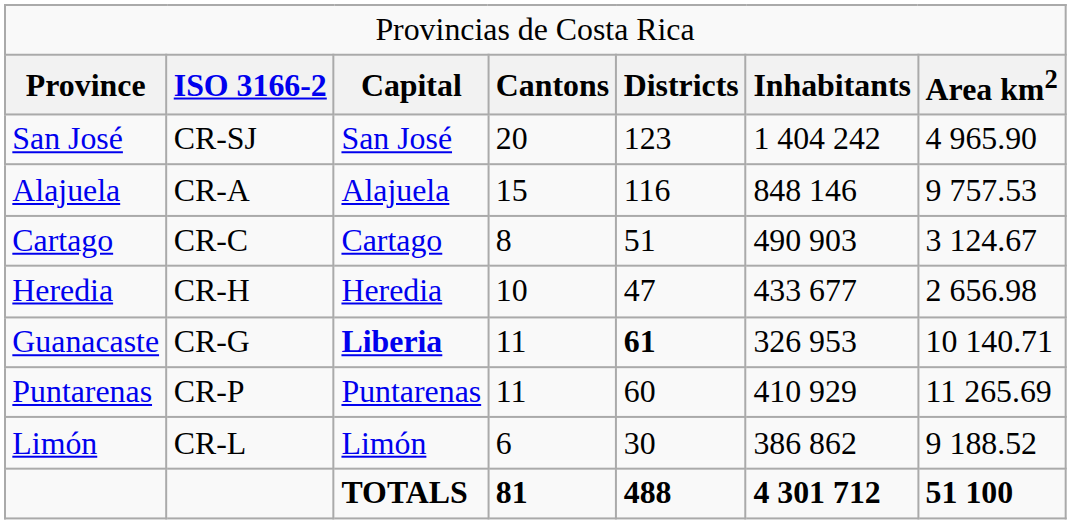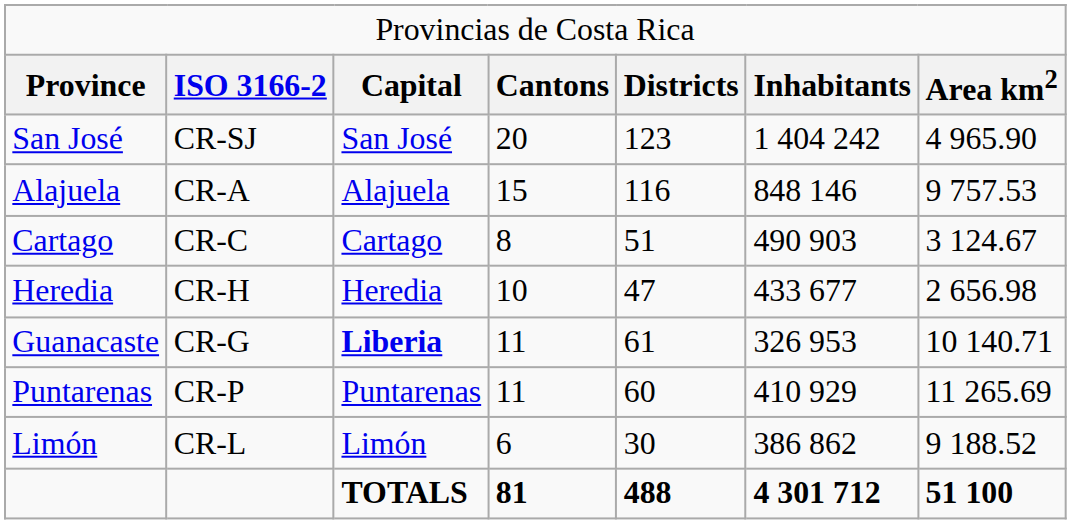Guanacaste | column 5: bold -> normal
